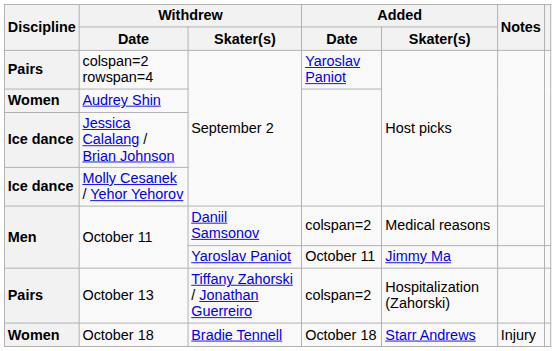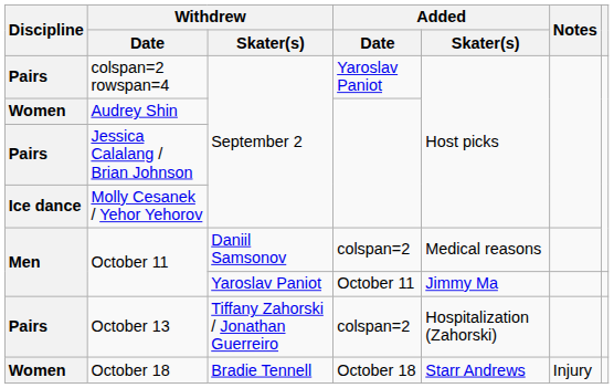Jessica Calalang / Brian Johnson | Discipline: Ice dance -> Pairs
